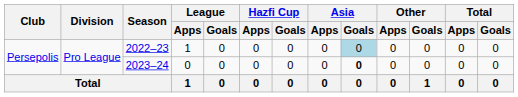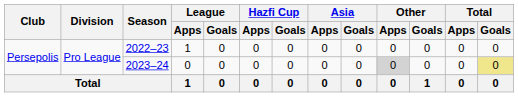2022–23 | Asia / Goals: lightblue background -> no background
2023–24 | Asia / Goals: bold -> normal
2023–24 | Other / Apps: no background -> lightgrey background
2023–24 | Total / Goals: no background -> khaki background
